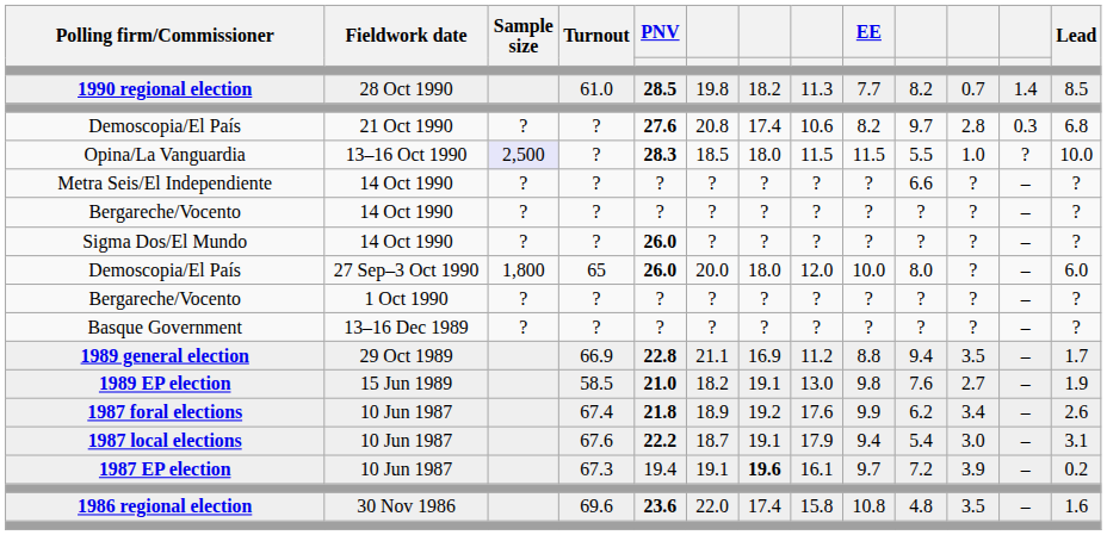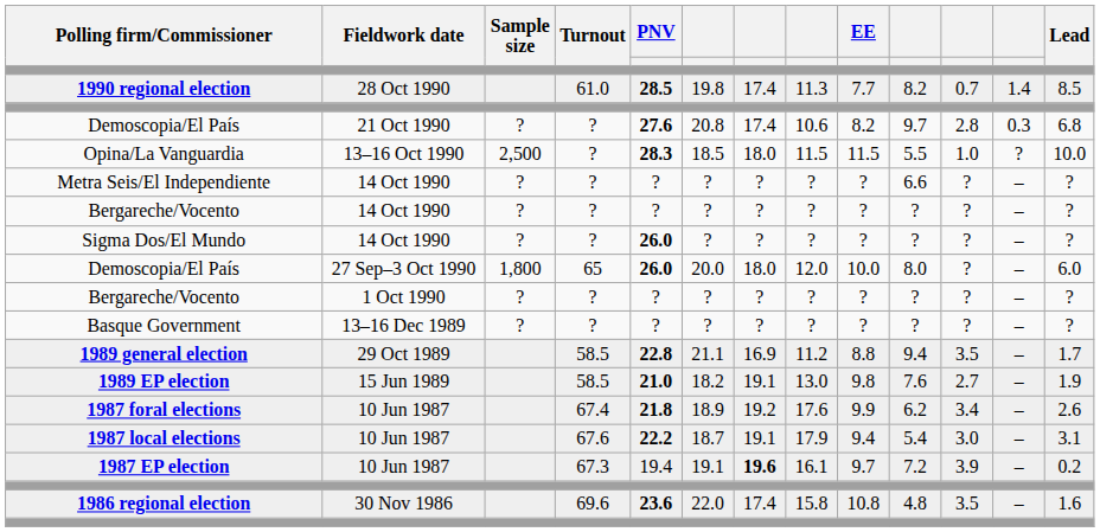1990 regional election | column 7: 18.2 -> 17.4
Opina/La Vanguardia | Sample size: lavender background -> no background
1989 general election | Turnout: 66.9 -> 58.5
